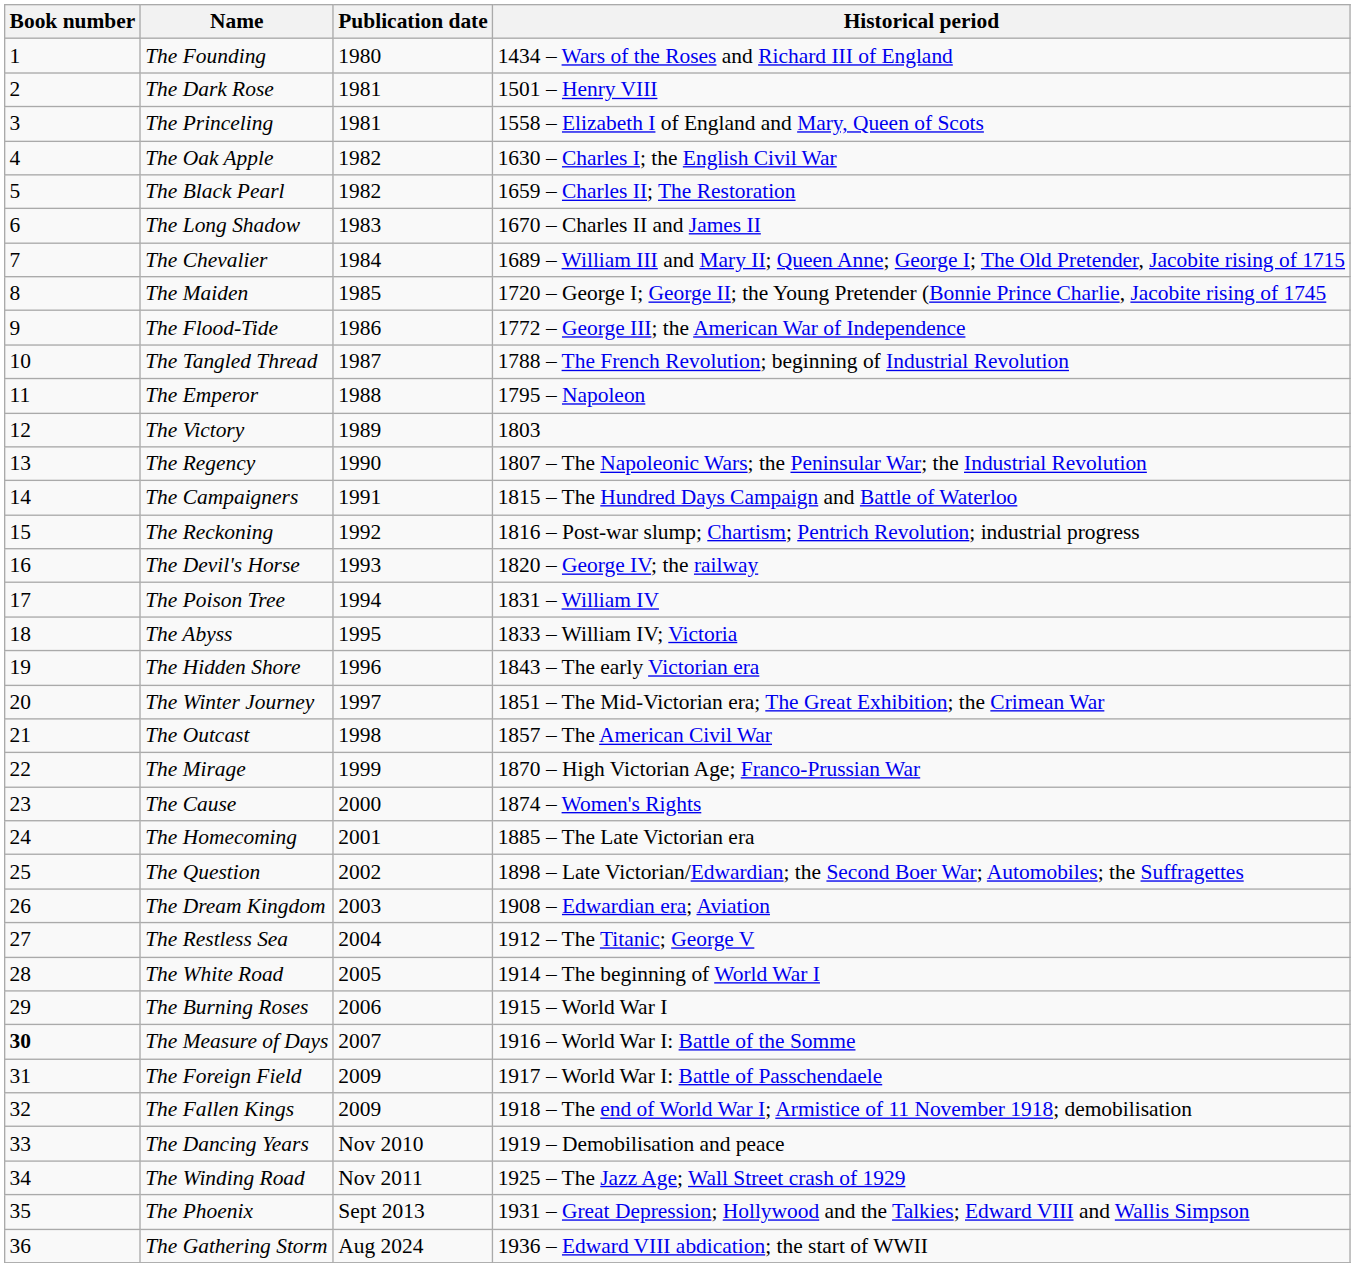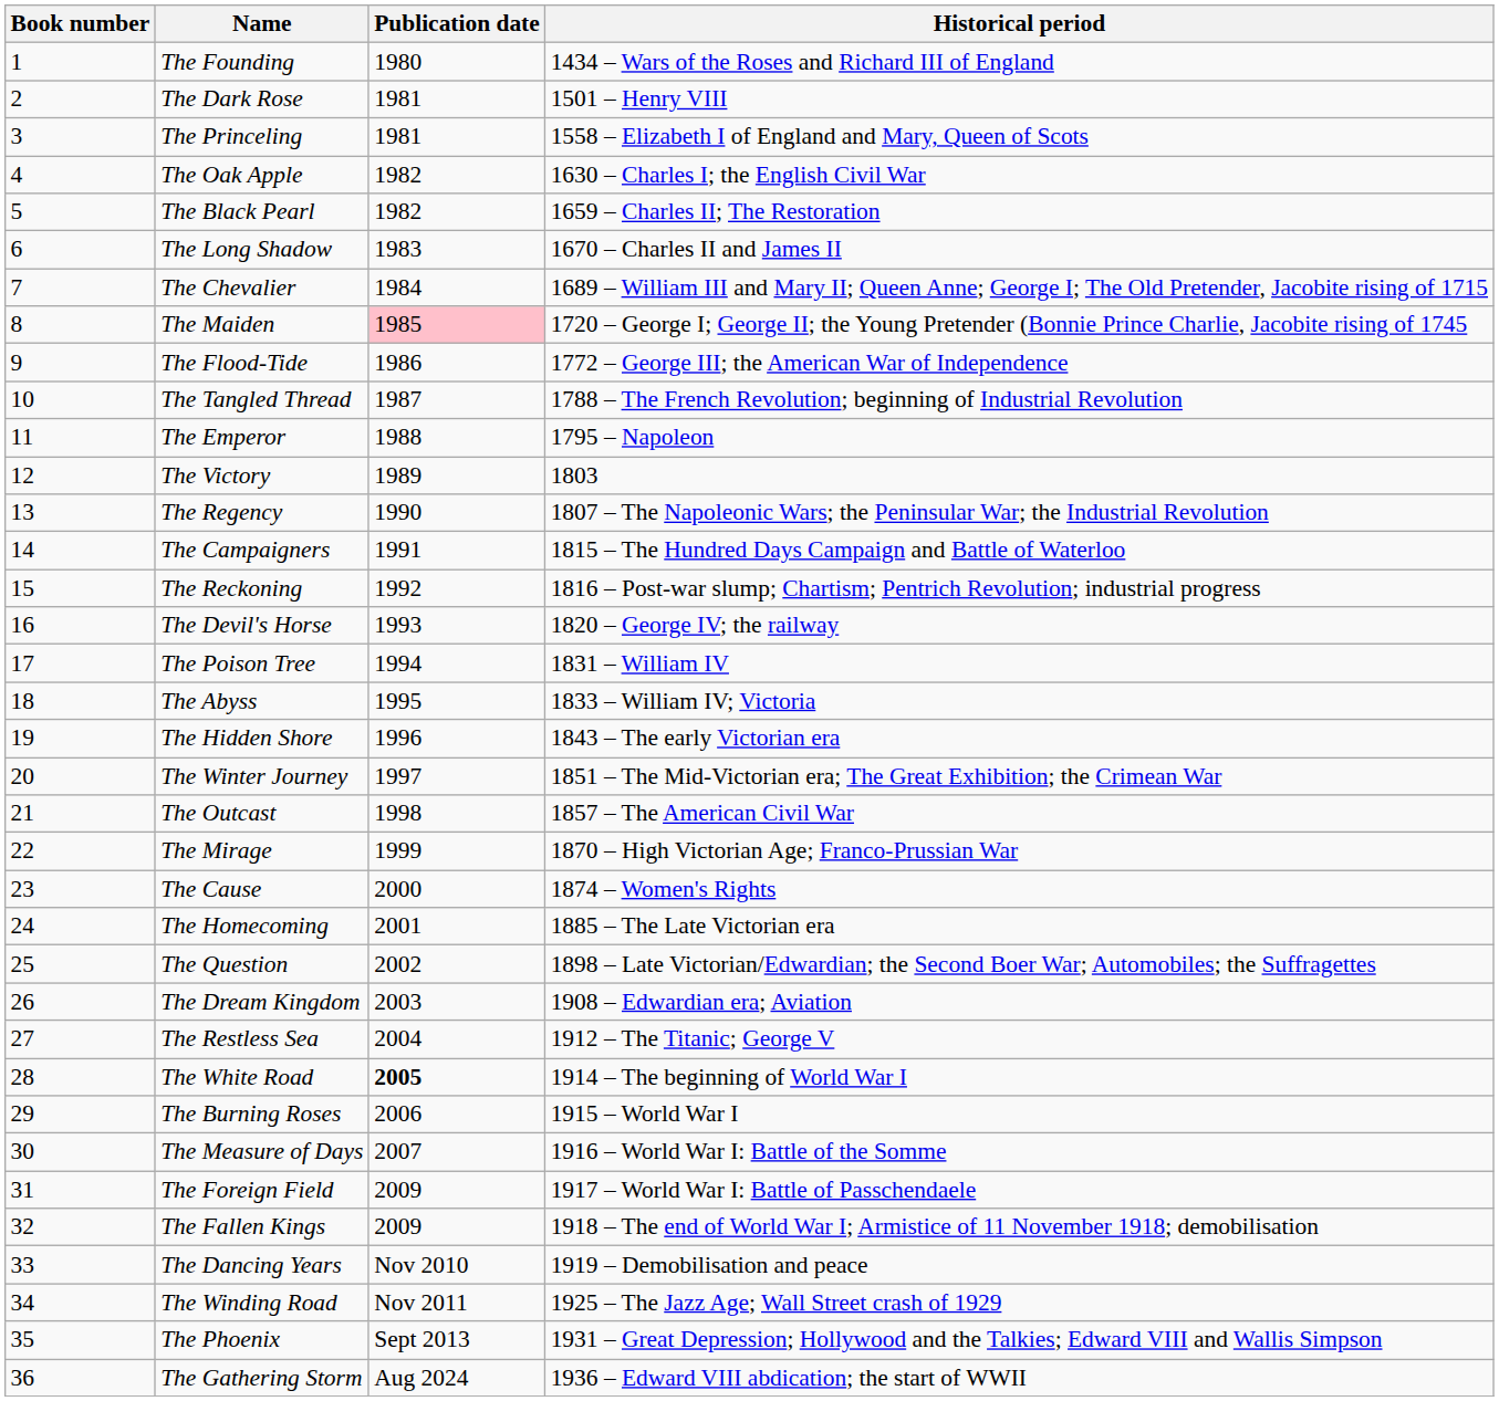The Maiden | Publication date: no background -> pink background
The White Road | Publication date: normal -> bold
The Measure of Days | Book number: bold -> normal
